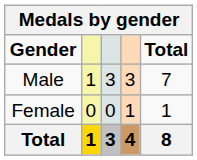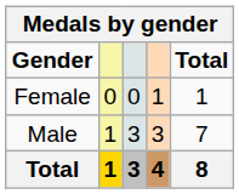rows swapped: Male <-> Female
